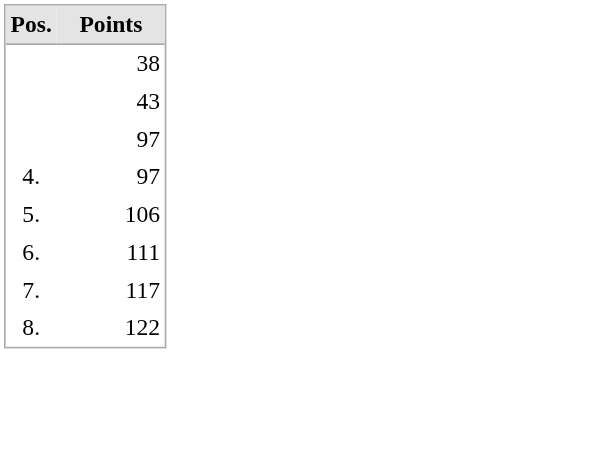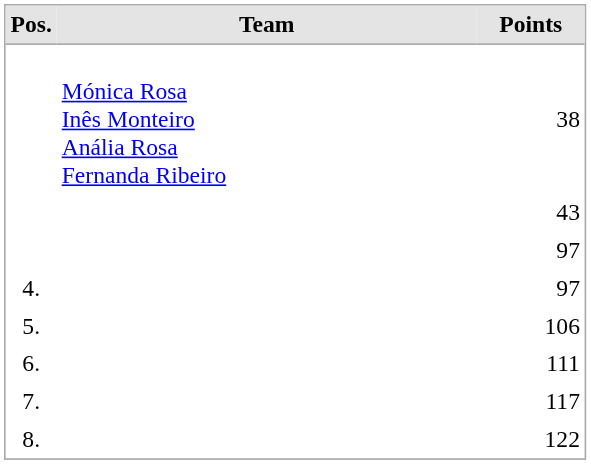+ column: Team | Mónica Rosa Inês Monteiro Anália Rosa Fernanda Ribeiro
